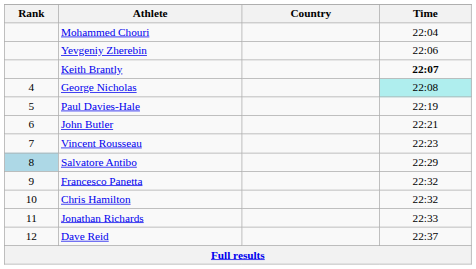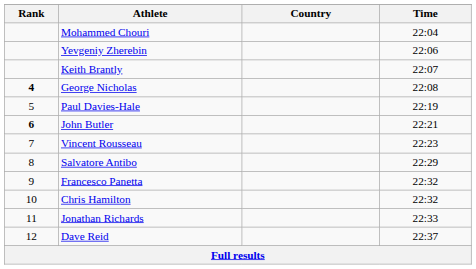Keith Brantly | Time: bold -> normal
George Nicholas | Rank: normal -> bold
George Nicholas | Time: paleturquoise background -> no background
John Butler | Rank: normal -> bold
Salvatore Antibo | Rank: lightblue background -> no background
